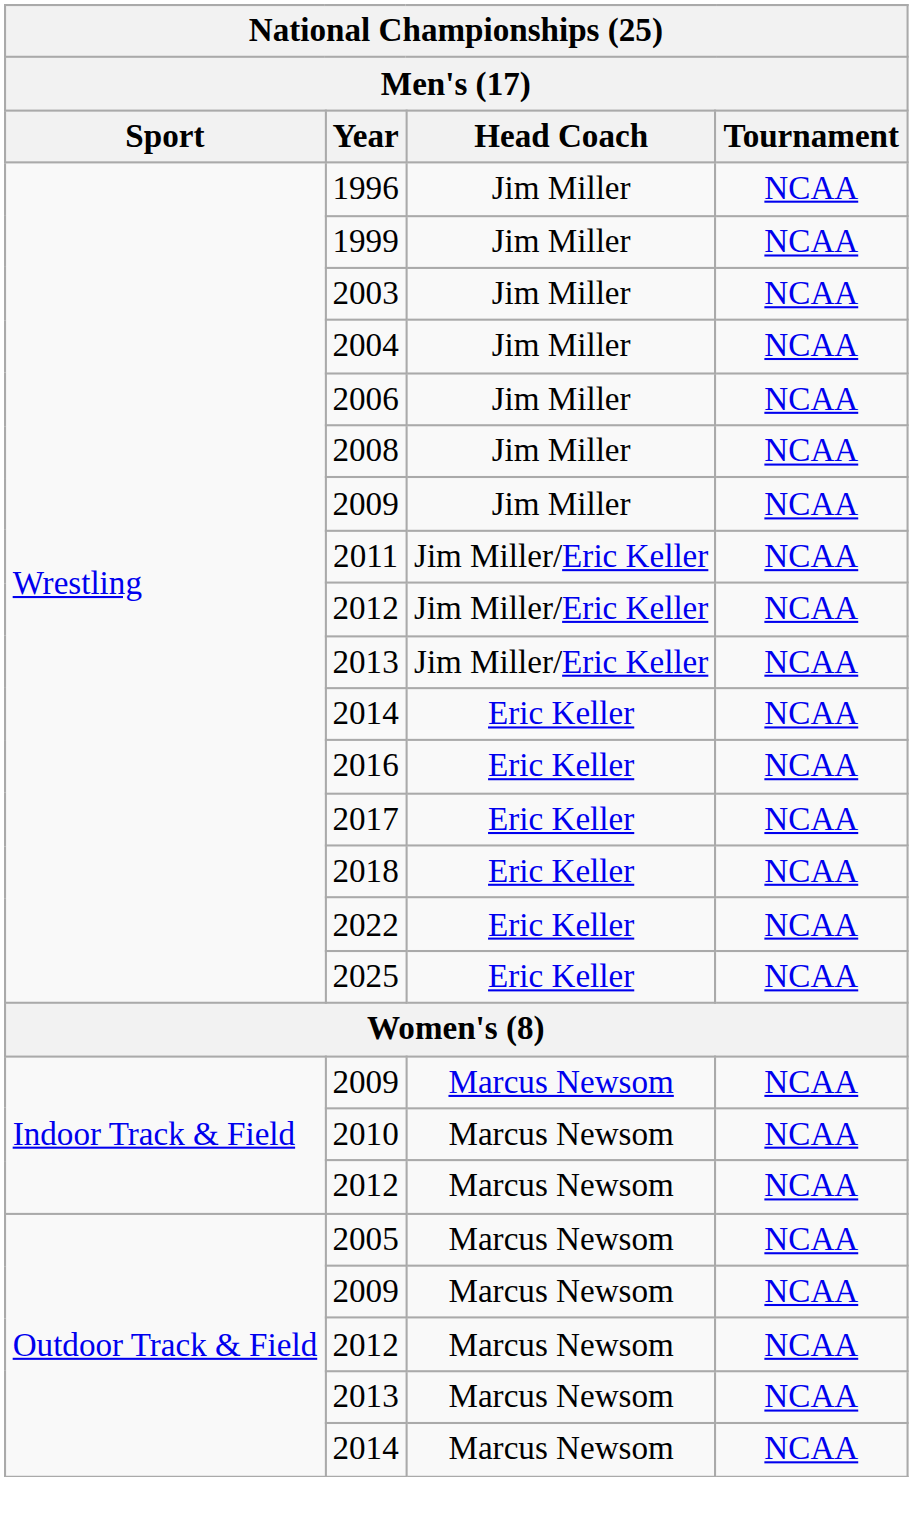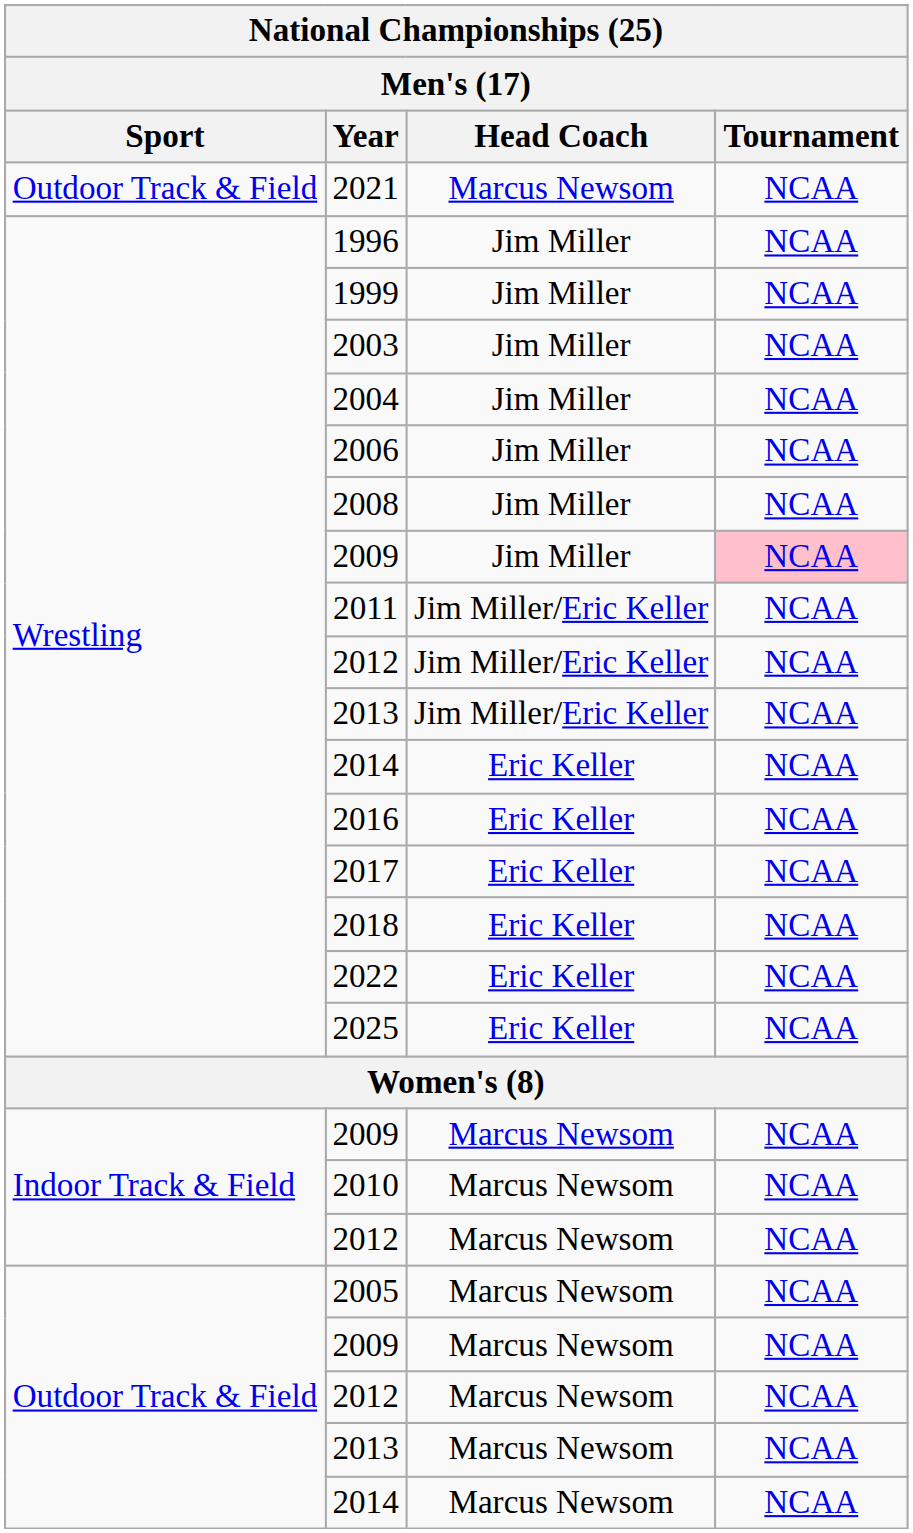+ row: Outdoor Track & Field | 2021 | Marcus Newsom | NCAA
Wrestling / 2009 | Tournament: no background -> pink background
